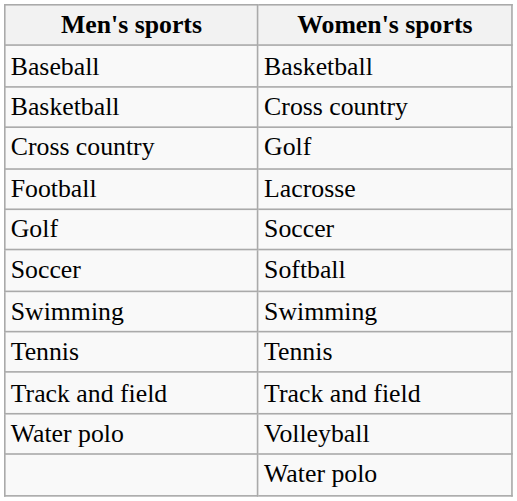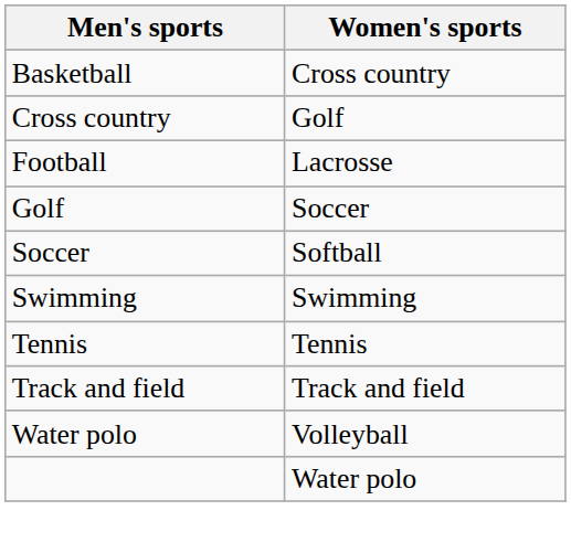- row: Baseball | Basketball
